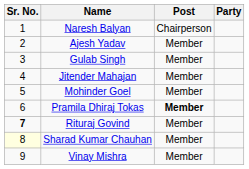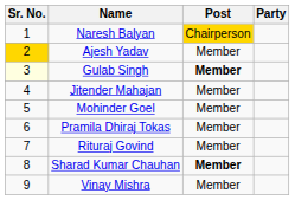Naresh Balyan | Post: no background -> gold background
Ajesh Yadav | Sr. No.: no background -> gold background
Gulab Singh | Sr. No.: no background -> lightyellow background
Gulab Singh | Post: normal -> bold
Pramila Dhiraj Tokas | Post: bold -> normal
Rituraj Govind | Sr. No.: bold -> normal
Sharad Kumar Chauhan | Sr. No.: lightyellow background -> no background
Sharad Kumar Chauhan | Post: normal -> bold
